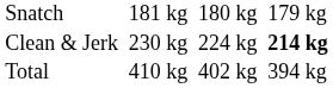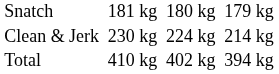Clean & Jerk | column 4: bold -> normal
